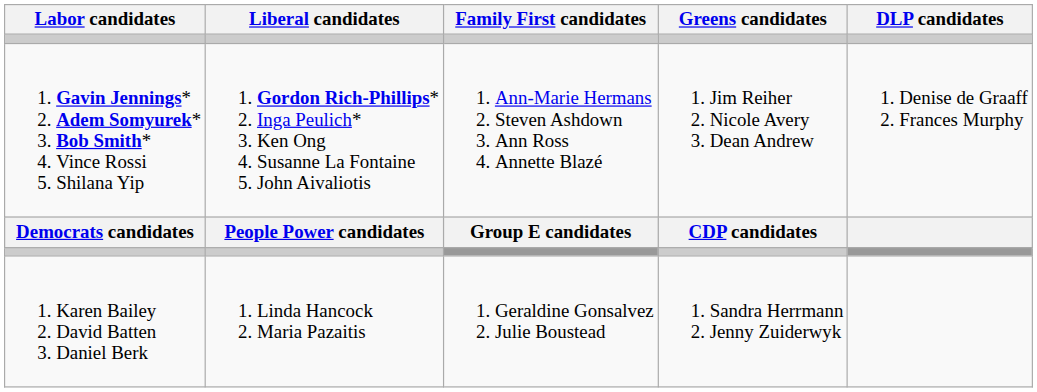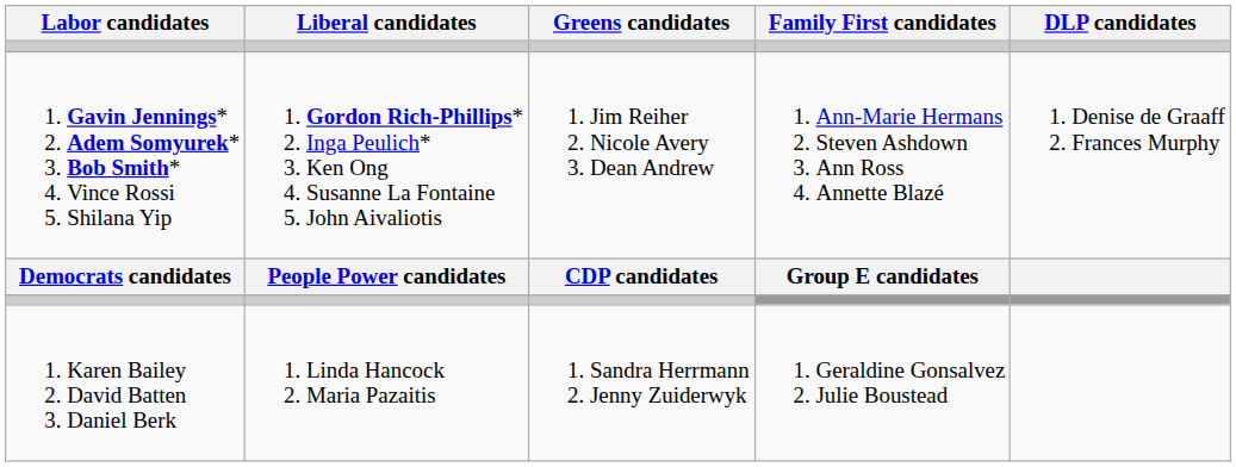columns swapped: Greens candidates <-> Family First candidates
